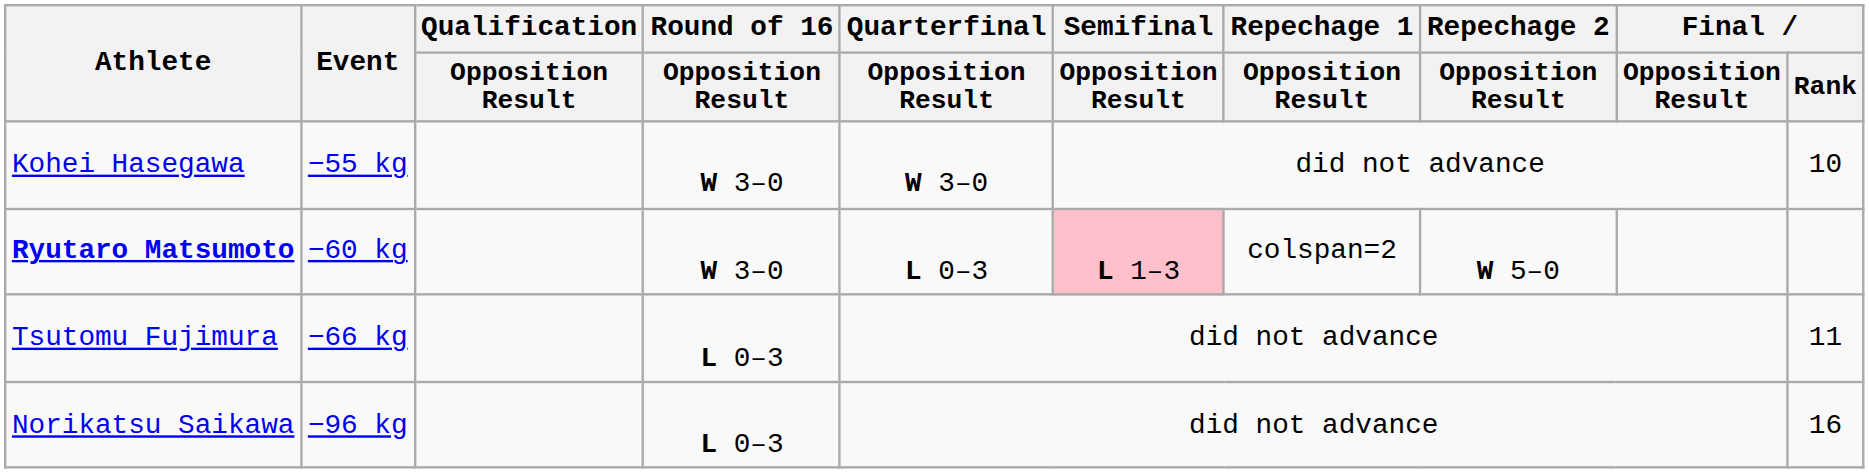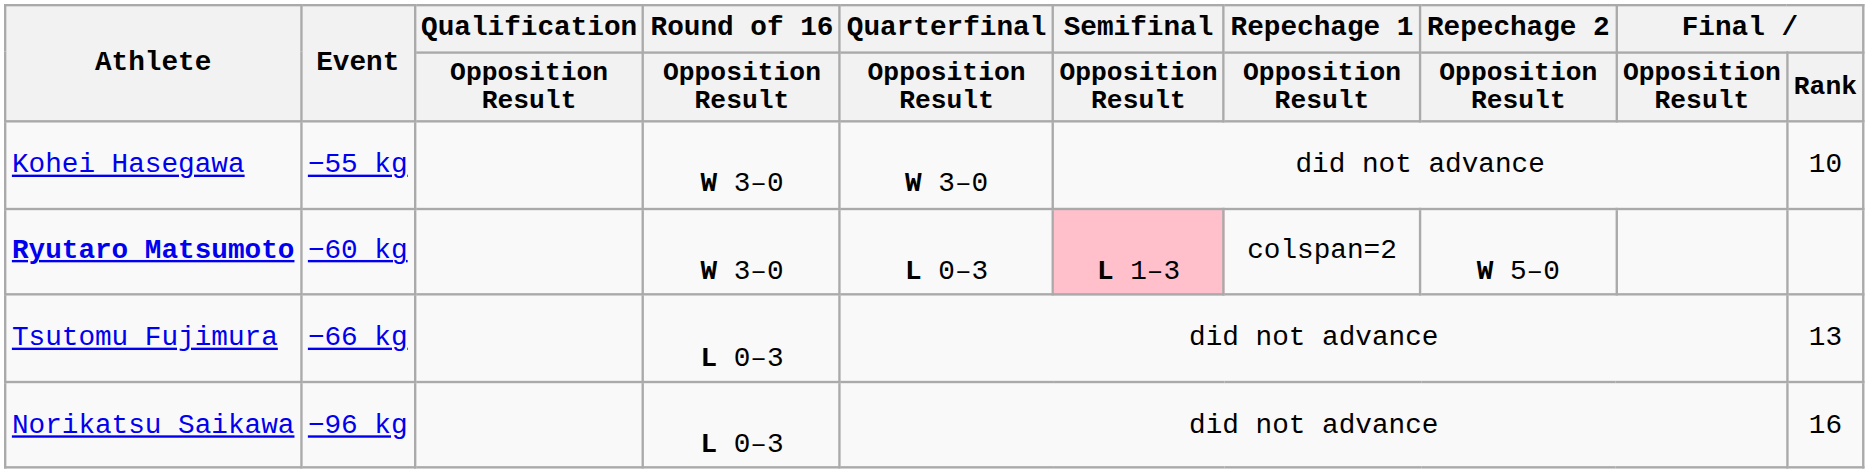Tsutomu Fujimura | Final / Rank: 11 -> 13
